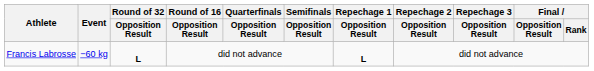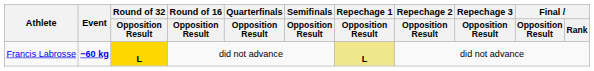Francis Labrosse | Event: normal -> bold
Francis Labrosse | Round of 32 / Opposition Result: no background -> gold background
Francis Labrosse | Repechage 1 / Opposition Result: no background -> khaki background
